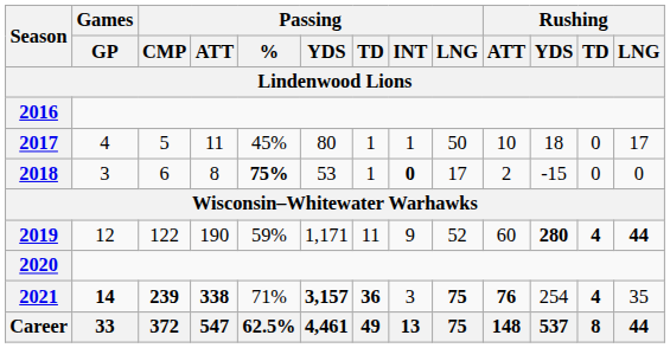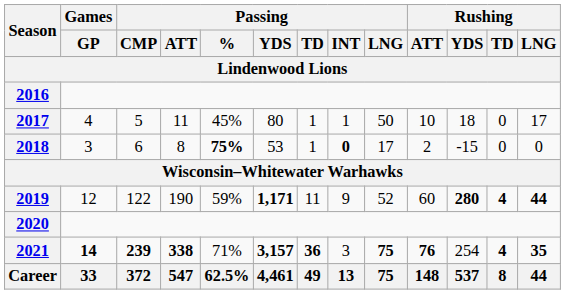2019 | Passing / YDS / Lindenwood Lions: normal -> bold
2021 | Rushing / LNG / Lindenwood Lions: normal -> bold
